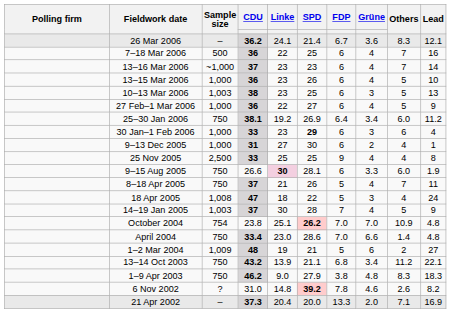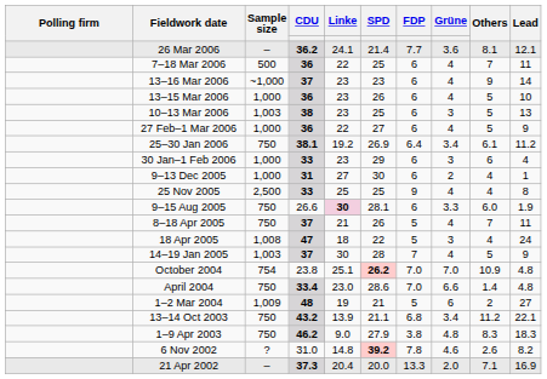26 Mar 2006 | FDP: 6.7 -> 7.7
26 Mar 2006 | Others: 8.3 -> 8.1
7–18 Mar 2006 | Lead: 16 -> 11
13–16 Mar 2006 | Others: 7 -> 9
25–30 Jan 2006 | Others: 6.0 -> 6.1
30 Jan–1 Feb 2006 | SPD: bold -> normal
